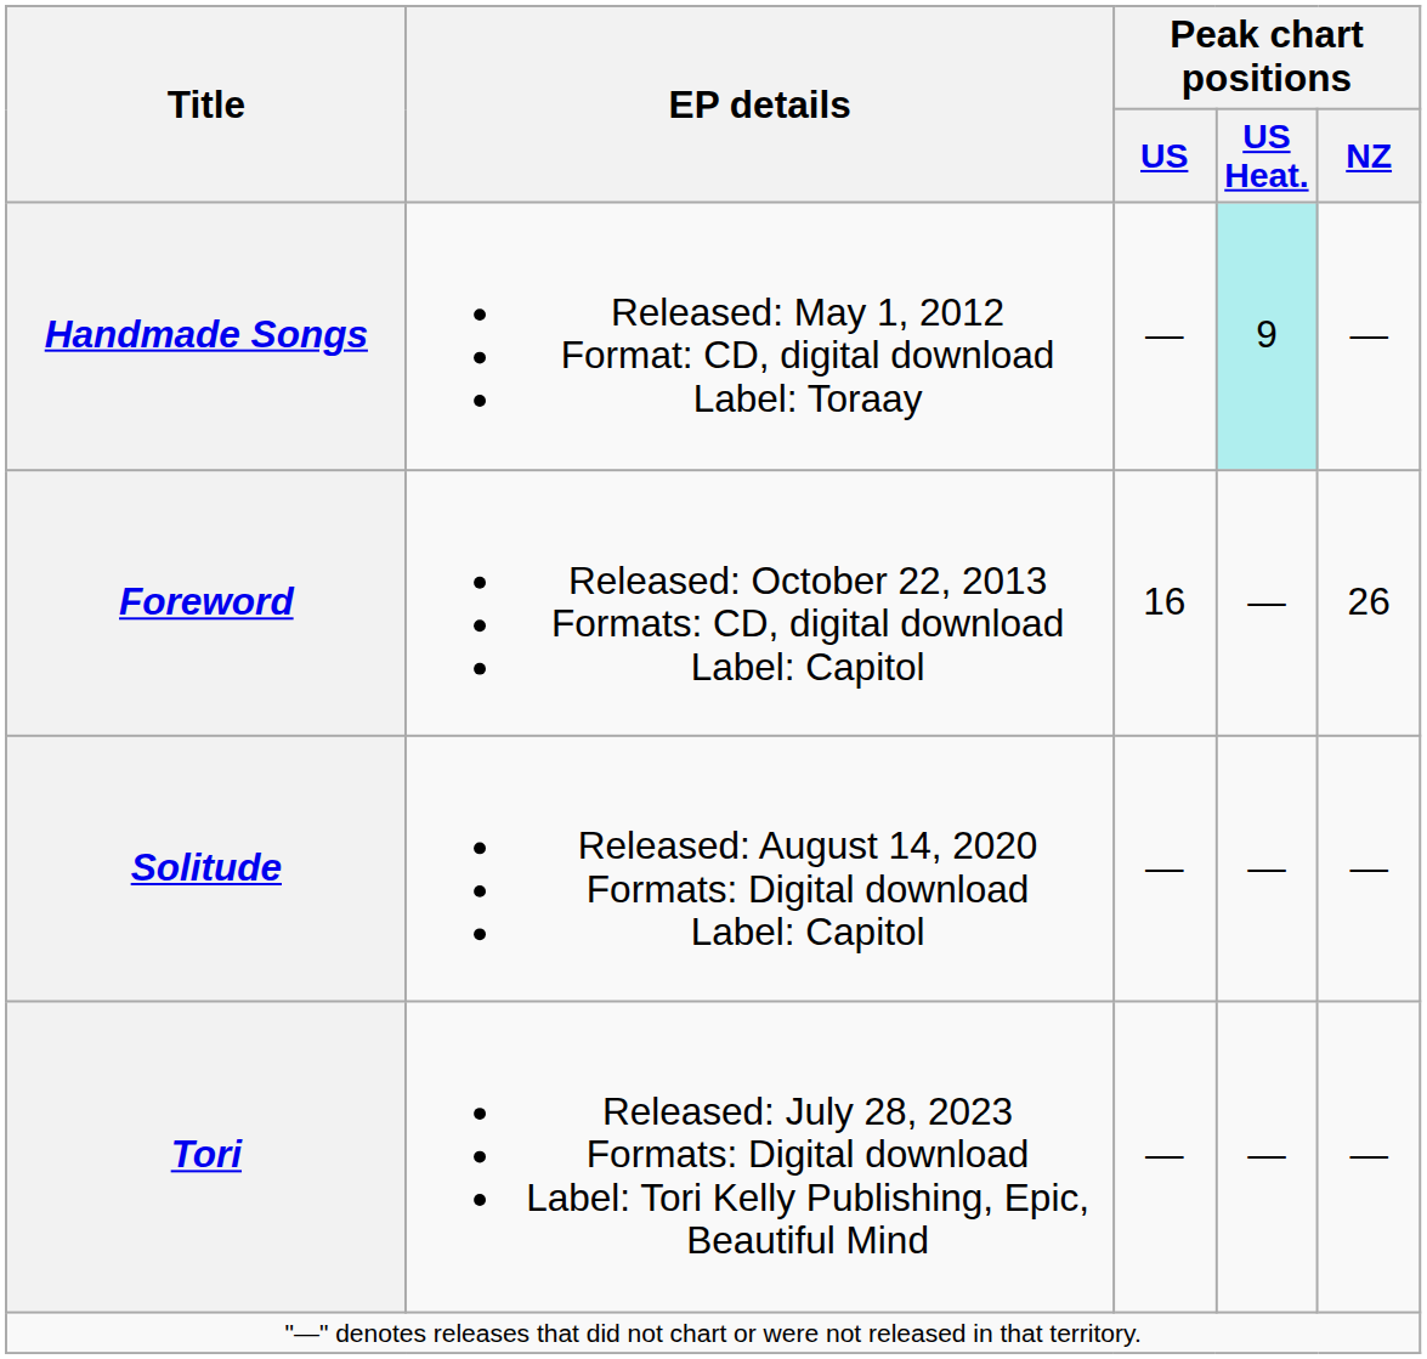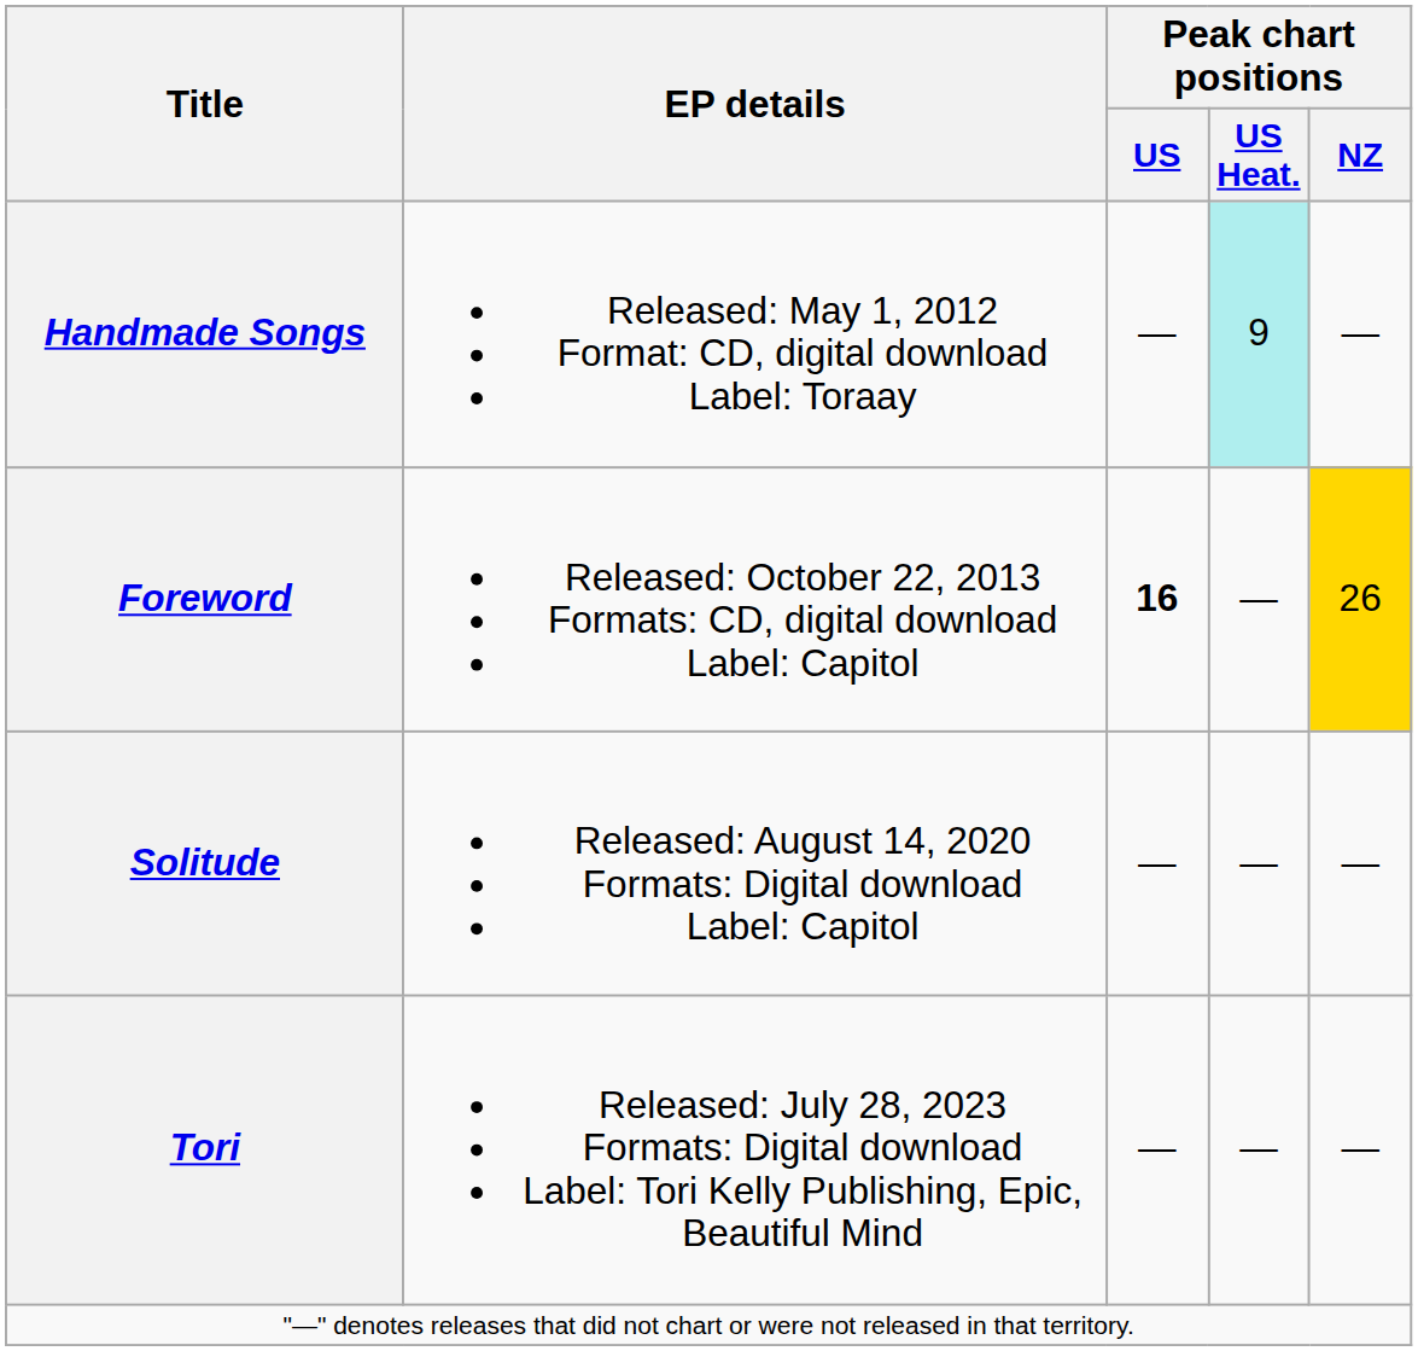Foreword | Peak chart positions / US: normal -> bold
Foreword | Peak chart positions / NZ: no background -> gold background
